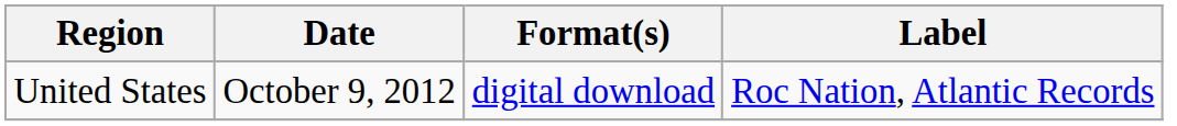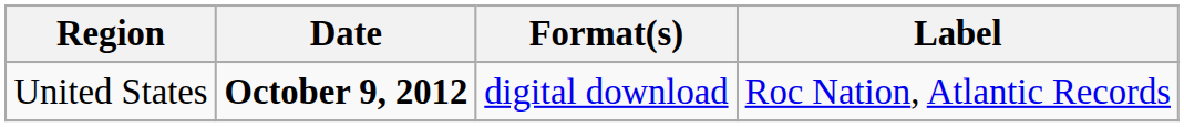United States | Date: normal -> bold
